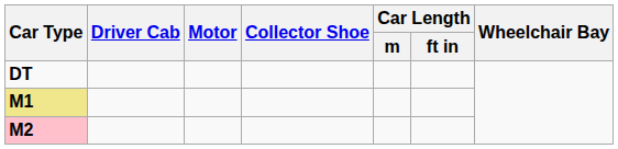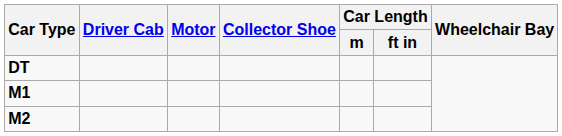M1 | Car Type: khaki background -> no background
M2 | Car Type: pink background -> no background
